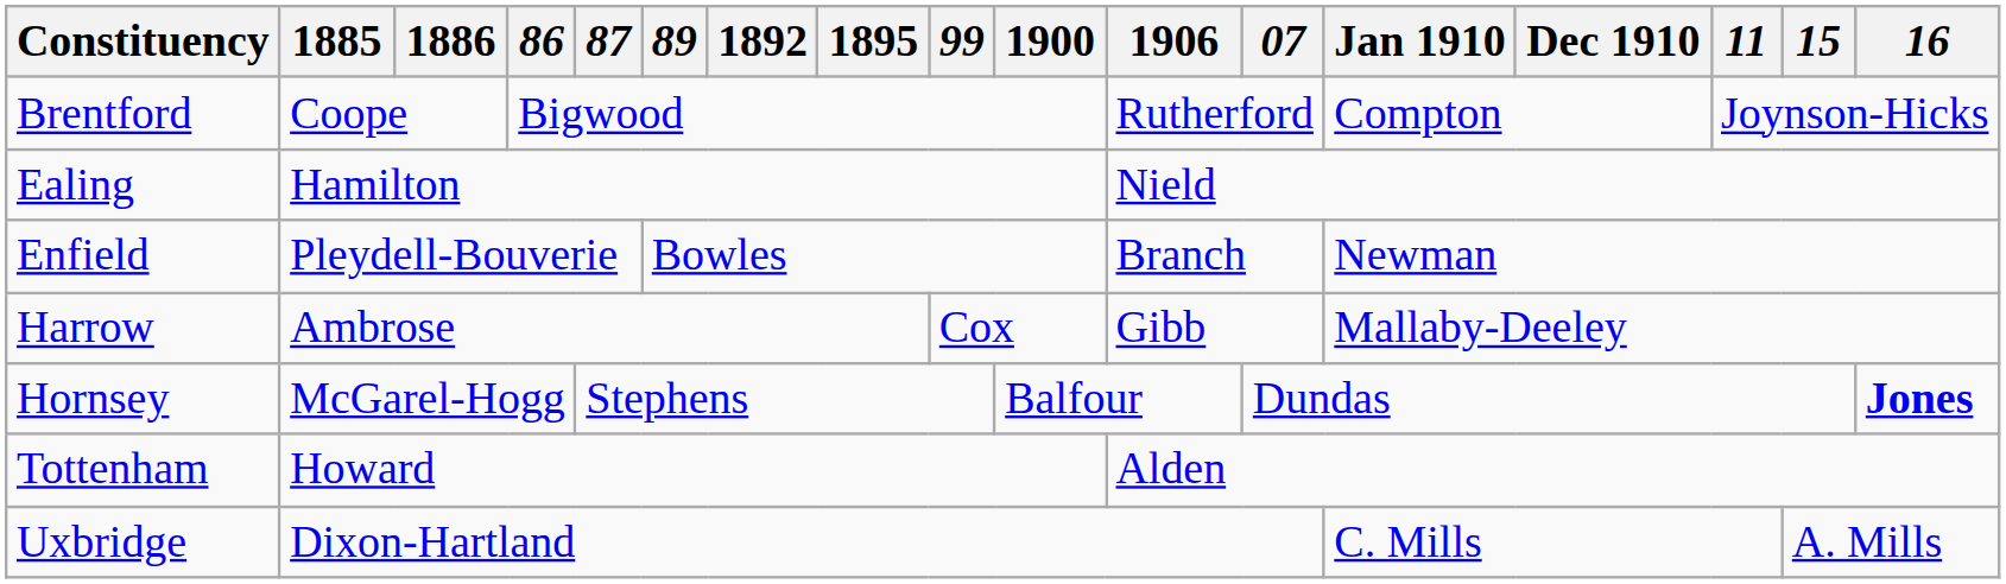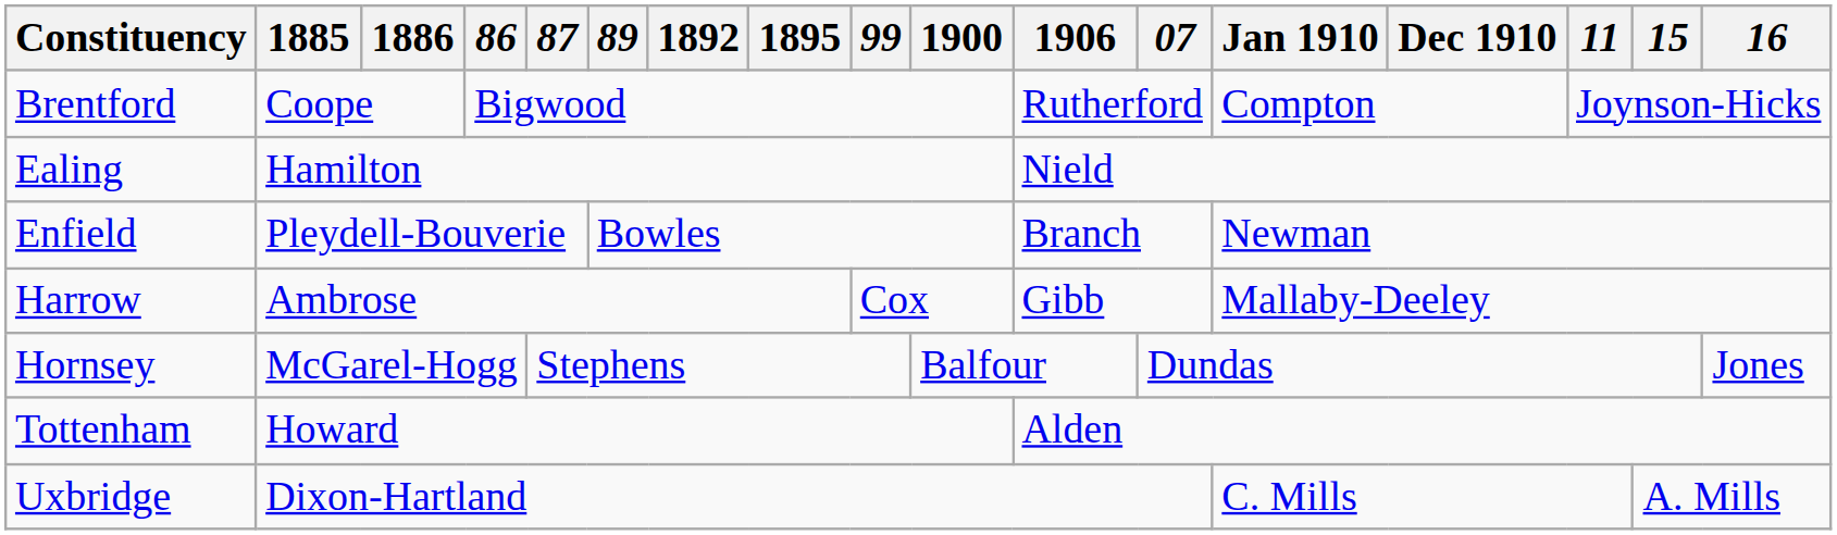Hornsey | 16: bold -> normal
